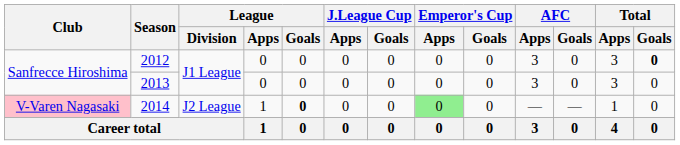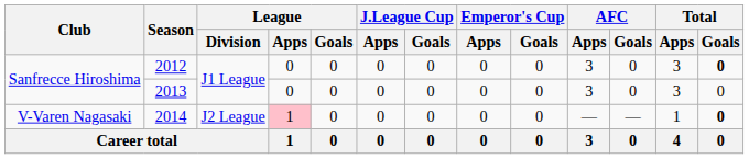2014 | Club: pink background -> no background
2014 | League / Apps: no background -> pink background
2014 | League / Goals: bold -> normal
2014 | Emperor's Cup / Apps: lightgreen background -> no background
2014 | Total / Goals: normal -> bold
